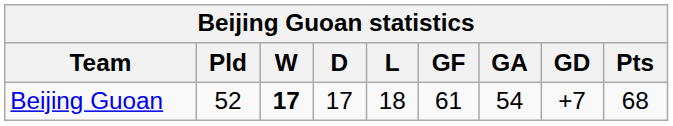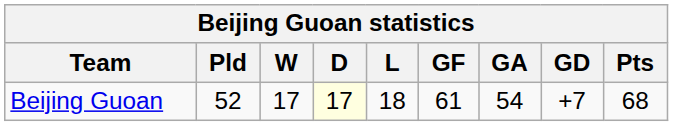Beijing Guoan | W: bold -> normal
Beijing Guoan | D: no background -> lightyellow background
